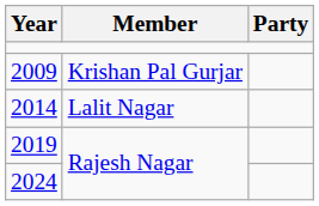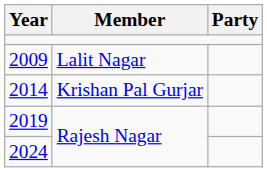2009 | Member: Krishan Pal Gurjar -> Lalit Nagar
2014 | Member: Lalit Nagar -> Krishan Pal Gurjar
